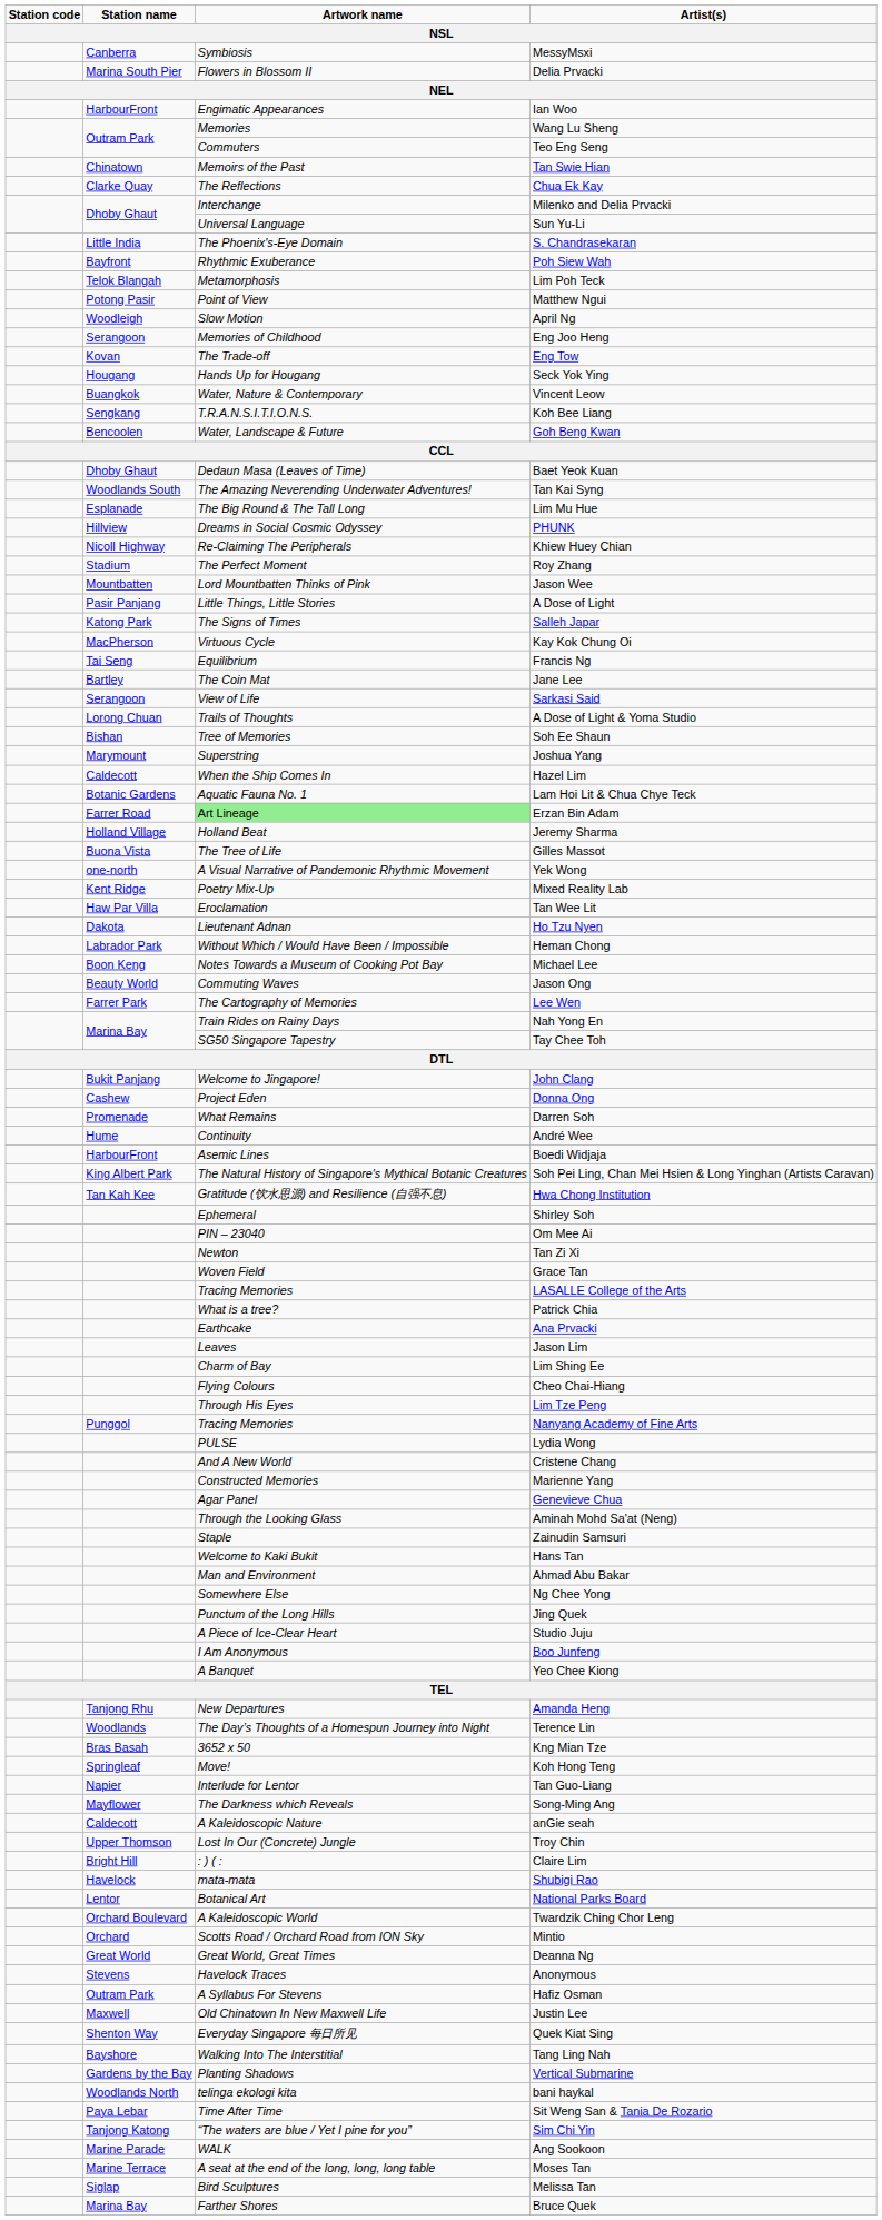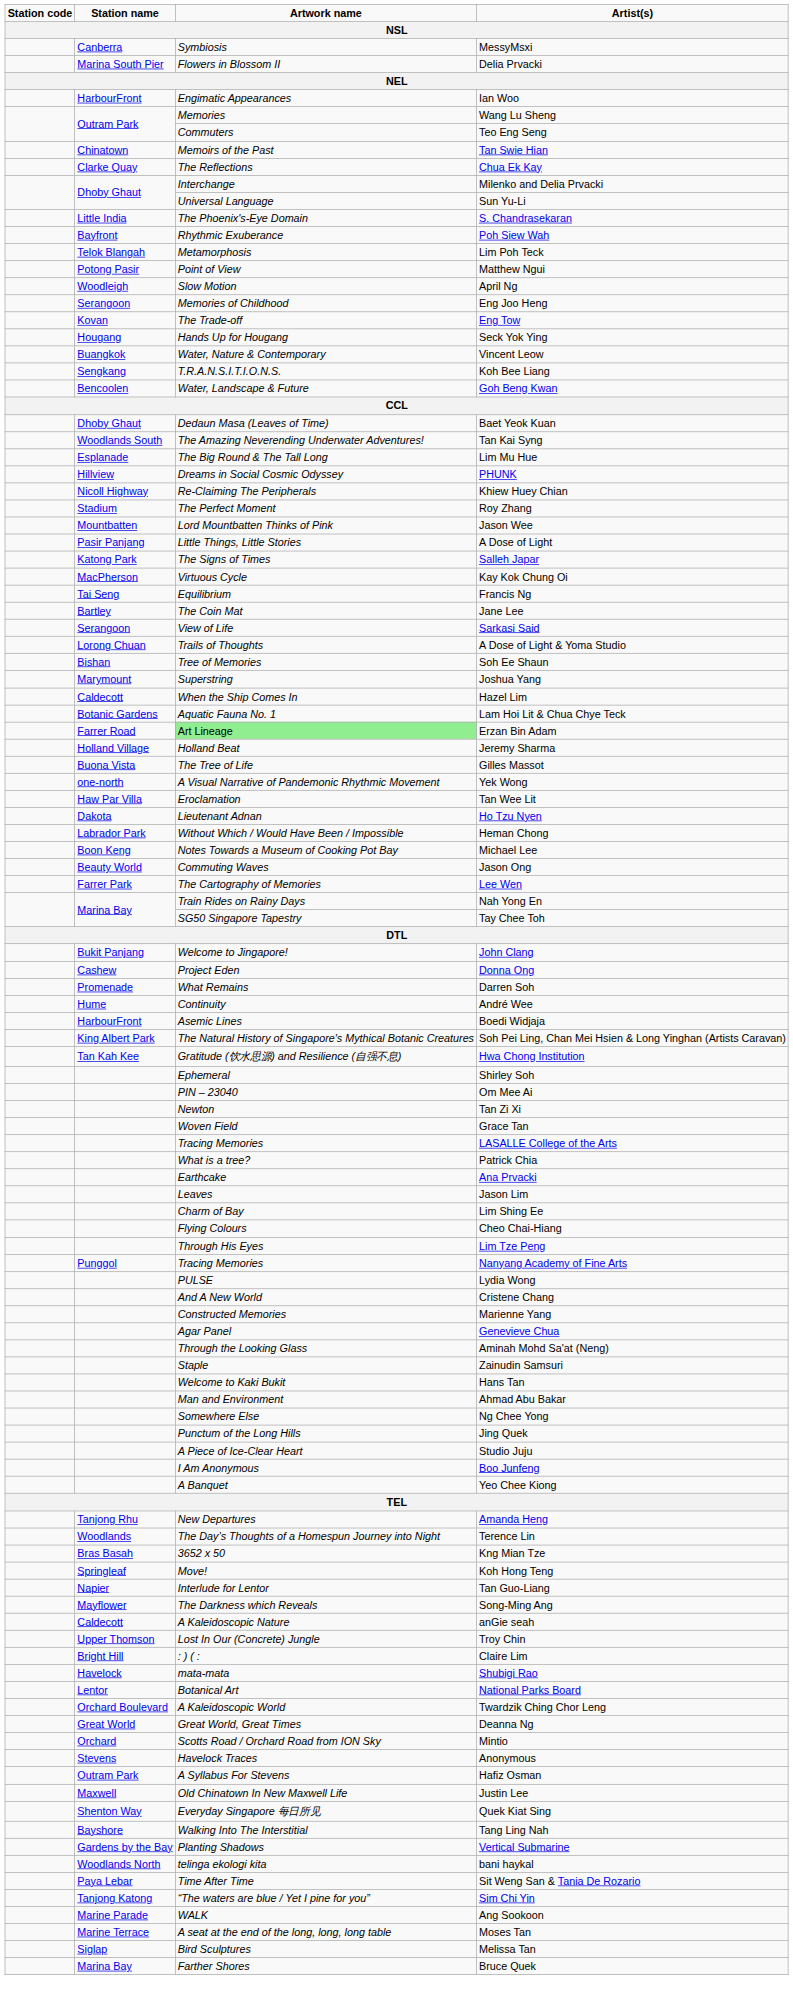- row: Kent Ridge | Poetry Mix-Up | Mixed Reality Lab
rows swapped: Mintio <-> Deanna Ng
